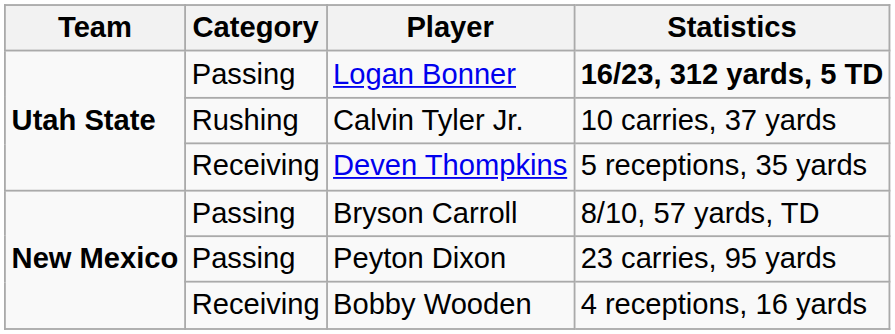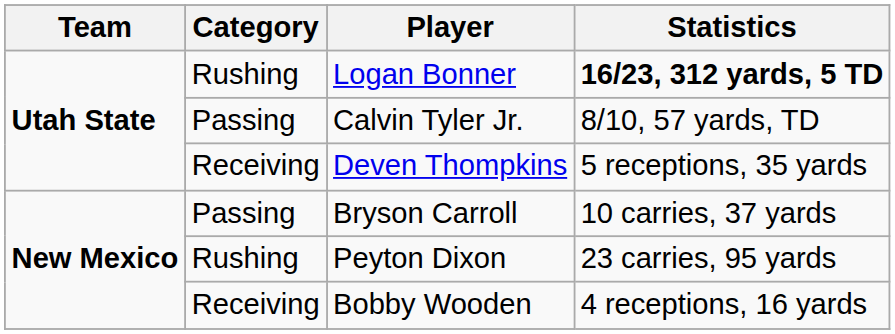Logan Bonner | Category: Passing -> Rushing
Calvin Tyler Jr. | Category: Rushing -> Passing
Calvin Tyler Jr. | Statistics: 10 carries, 37 yards -> 8/10, 57 yards, TD
Bryson Carroll | Statistics: 8/10, 57 yards, TD -> 10 carries, 37 yards
Peyton Dixon | Category: Passing -> Rushing
